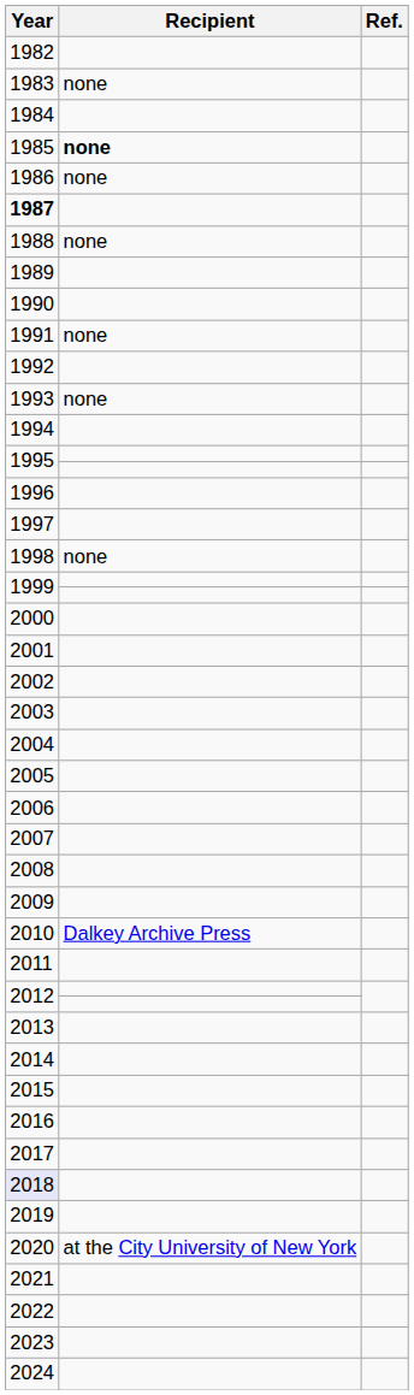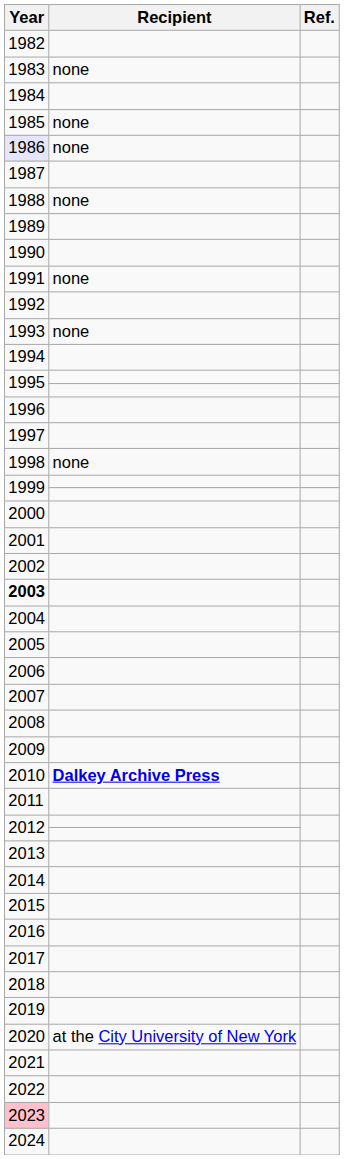1985 | Recipient: bold -> normal
1986 | Year: no background -> lavender background
1987 | Year: bold -> normal
2003 | Year: normal -> bold
2010 | Recipient: normal -> bold
2018 | Year: lavender background -> no background
2023 | Year: no background -> pink background
